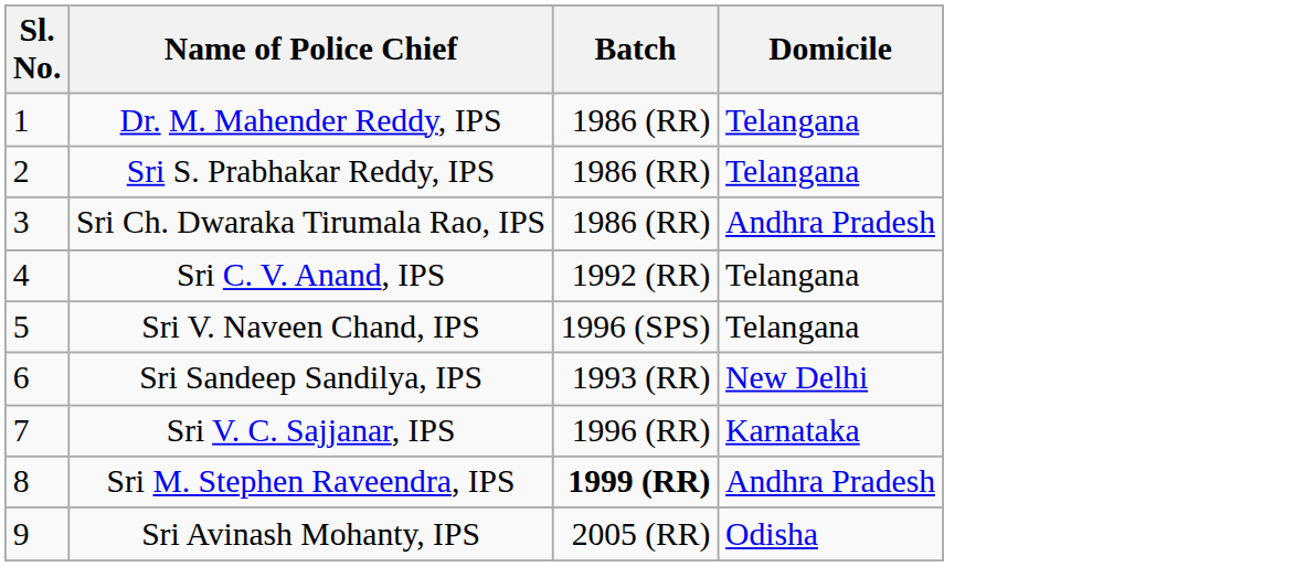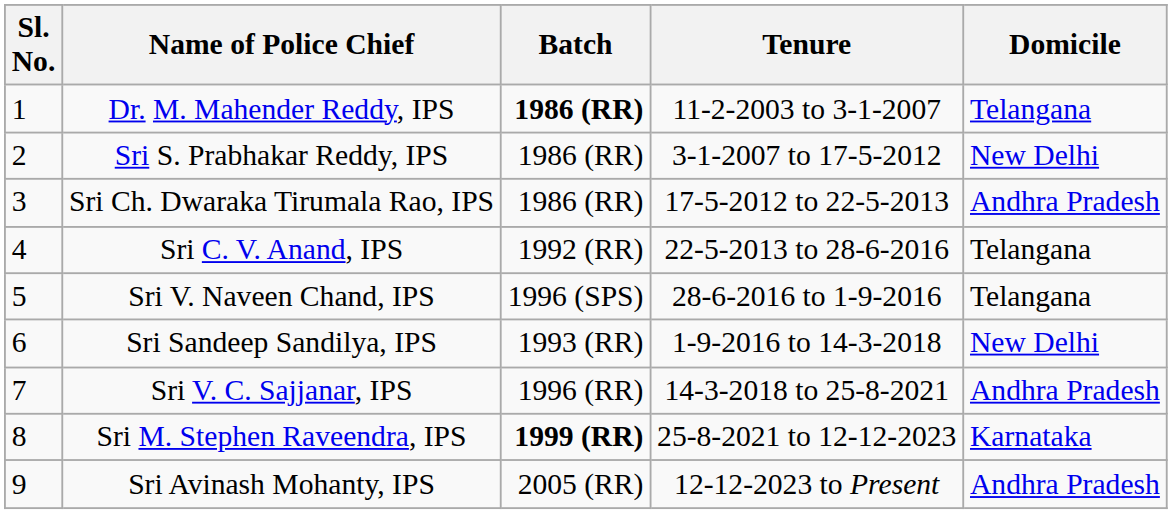+ column: Tenure | 11-2-2003 to 3-1-2007 | 3-1-2007 to 17-5-2012 | 17-5-2012 to 22-5-2013 | 22-5-2013 to 28-6-2016 | 28-6-2016 to 1-9-2016 | 1-9-2016 to 14-3-2018 | 14-3-2018 to 25-8-2021 | 25-8-2021 to 12-12-2023 | 12-12-2023 to Present
Dr. M. Mahender Reddy, IPS | Batch: normal -> bold
Sri S. Prabhakar Reddy, IPS | Domicile: Telangana -> New Delhi
Sri V. C. Sajjanar, IPS | Domicile: Karnataka -> Andhra Pradesh
Sri M. Stephen Raveendra, IPS | Domicile: Andhra Pradesh -> Karnataka
Sri Avinash Mohanty, IPS | Domicile: Odisha -> Andhra Pradesh
